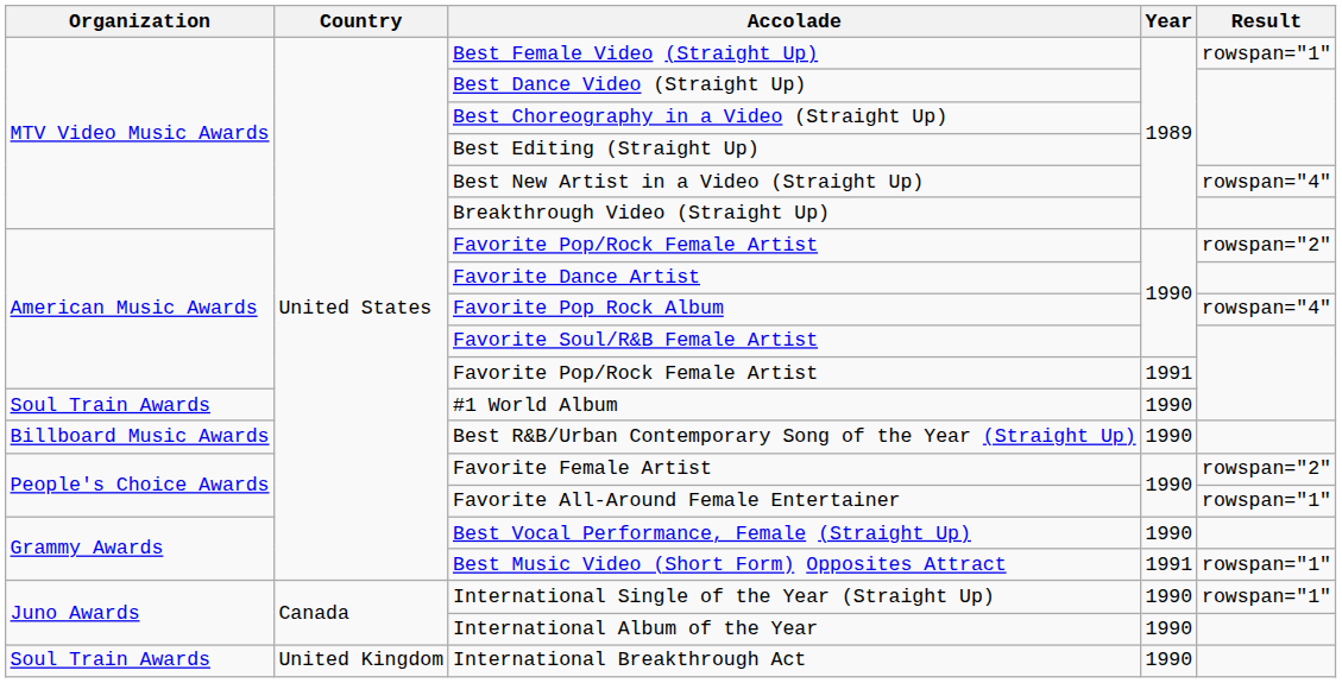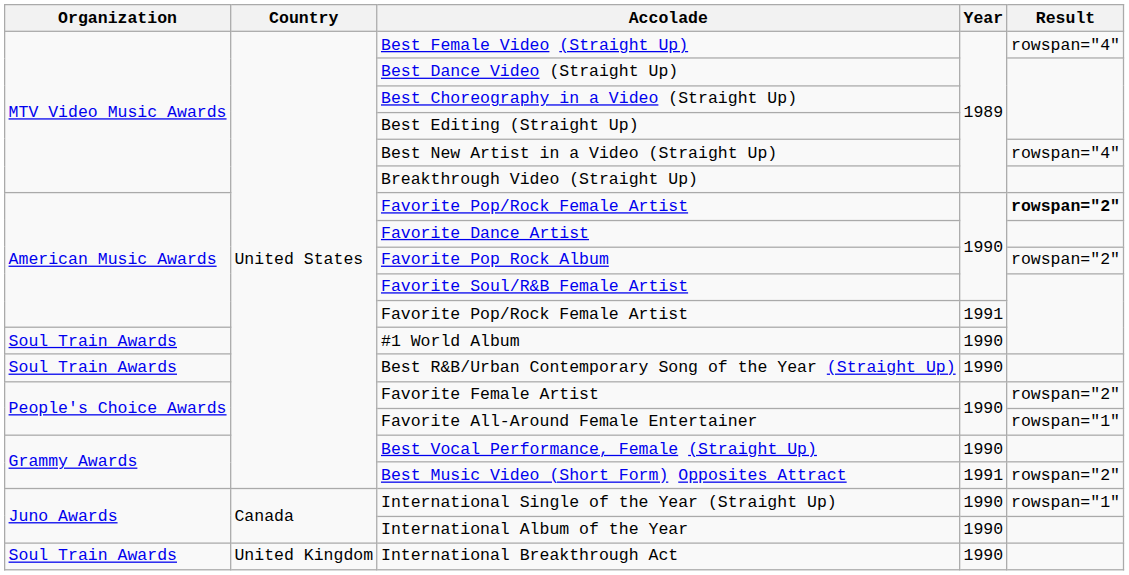Best Female Video (Straight Up) | Result: rowspan="1" -> rowspan="4"
Favorite Pop/Rock Female Artist / 1990 | Result: normal -> bold
Favorite Pop Rock Album | Result: rowspan="4" -> rowspan="2"
Best R&B/Urban Contemporary Song of the Year (Straight Up) | Organization: Billboard Music Awards -> Soul Train Awards
Best Music Video (Short Form) Opposites Attract | Result: rowspan="1" -> rowspan="2"
